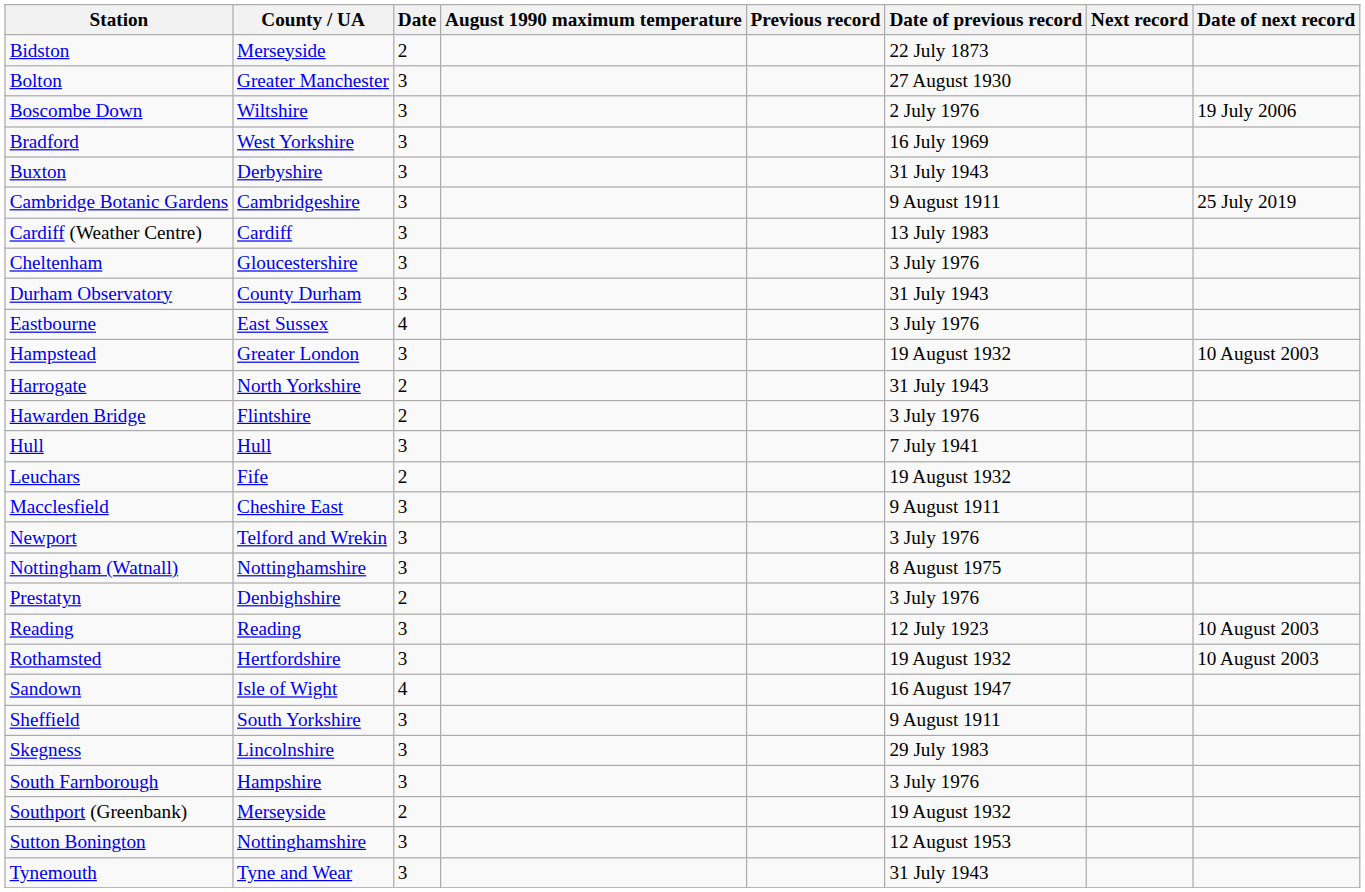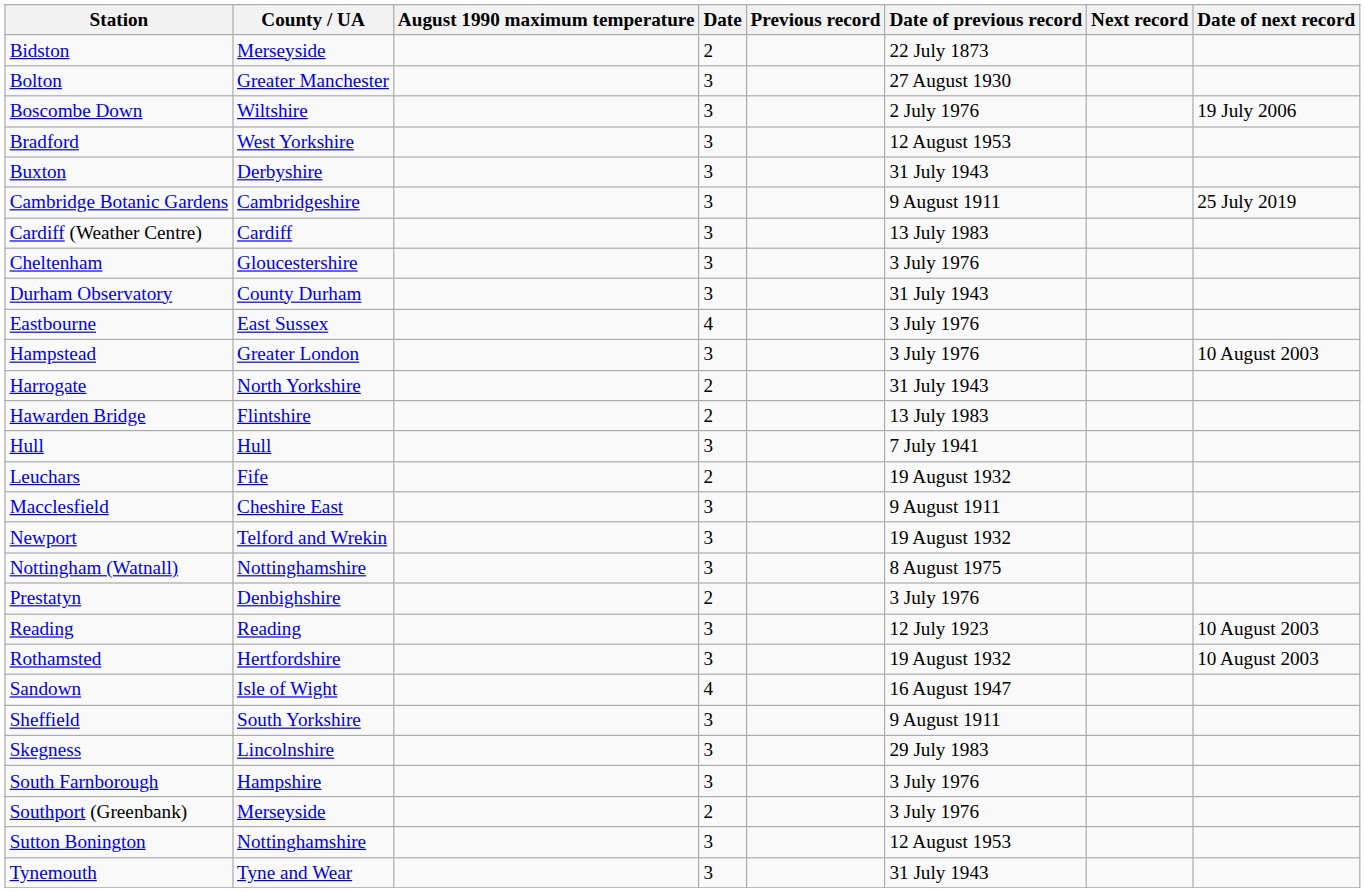columns swapped: August 1990 maximum temperature <-> Date
Bradford | Date of previous record: 16 July 1969 -> 12 August 1953
Hampstead | Date of previous record: 19 August 1932 -> 3 July 1976
Hawarden Bridge | Date of previous record: 3 July 1976 -> 13 July 1983
Newport | Date of previous record: 3 July 1976 -> 19 August 1932
Southport (Greenbank) | Date of previous record: 19 August 1932 -> 3 July 1976
